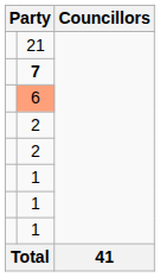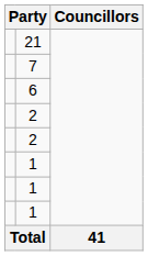7 | column 2: bold -> normal
6 | column 2: lightsalmon background -> no background
